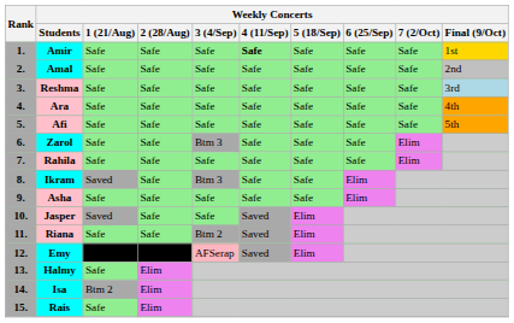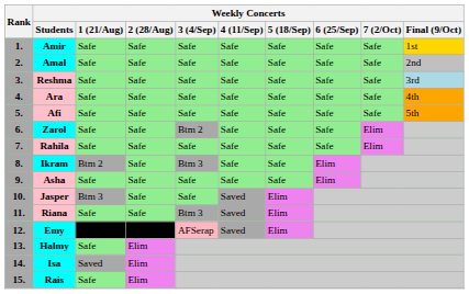Amir | Weekly Concerts / 4 (11/Sep): bold -> normal
Zarol | Weekly Concerts / 3 (4/Sep): Btm 3 -> Btm 2
Ikram | Weekly Concerts / 1 (21/Aug): Saved -> Btm 2
Jasper | Weekly Concerts / 1 (21/Aug): Saved -> Btm 3
Riana | Weekly Concerts / 3 (4/Sep): Btm 2 -> Btm 3
Isa | Weekly Concerts / 1 (21/Aug): Btm 2 -> Saved
